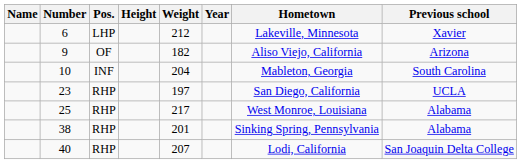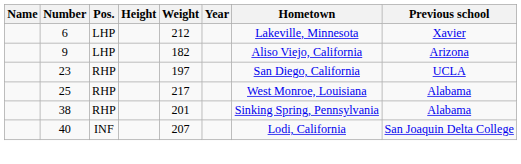9 | Pos.: OF -> LHP
- row: 10 | INF | 204 | Mableton, Georgia | South Carolina
40 | Pos.: RHP -> INF
